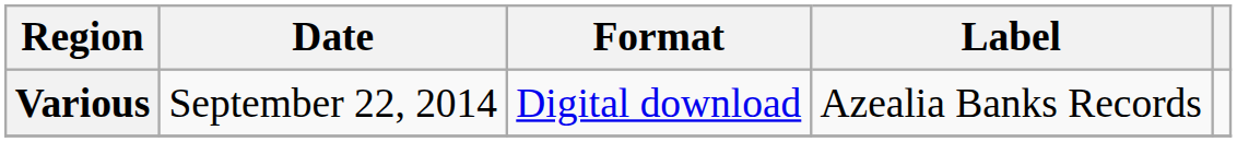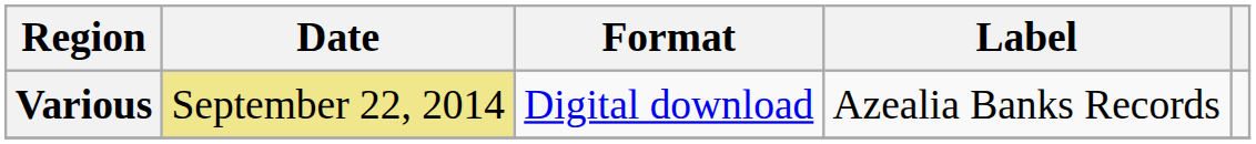Various | Date: no background -> khaki background
